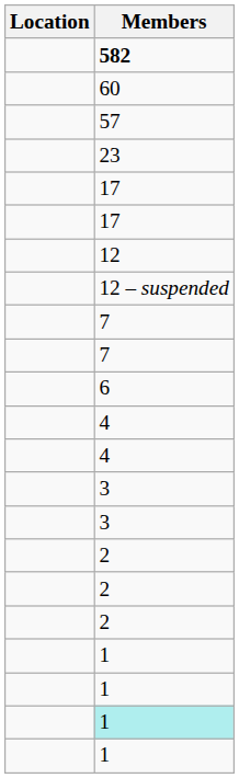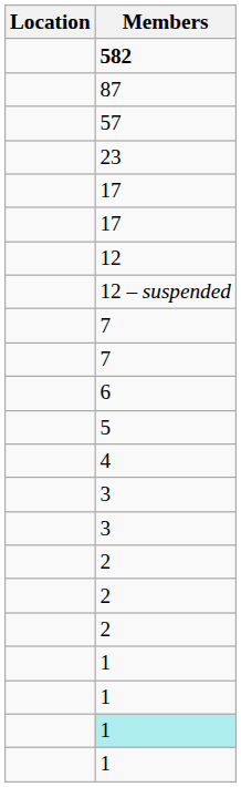row 3 | Members: 60 -> 87
row 13 | Members: 4 -> 5
